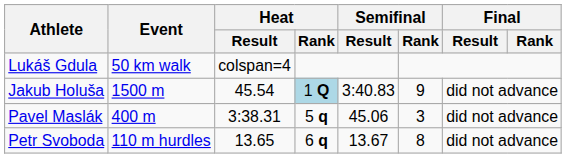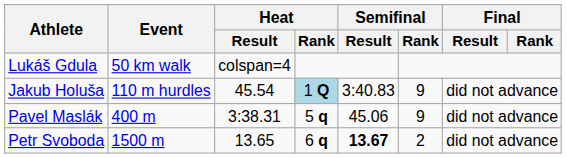Jakub Holuša | Event: 1500 m -> 110 m hurdles
Pavel Maslák | Semifinal / Rank: 3 -> 9
Petr Svoboda | Event: 110 m hurdles -> 1500 m
Petr Svoboda | Semifinal / Result: normal -> bold
Petr Svoboda | Semifinal / Rank: 8 -> 2
